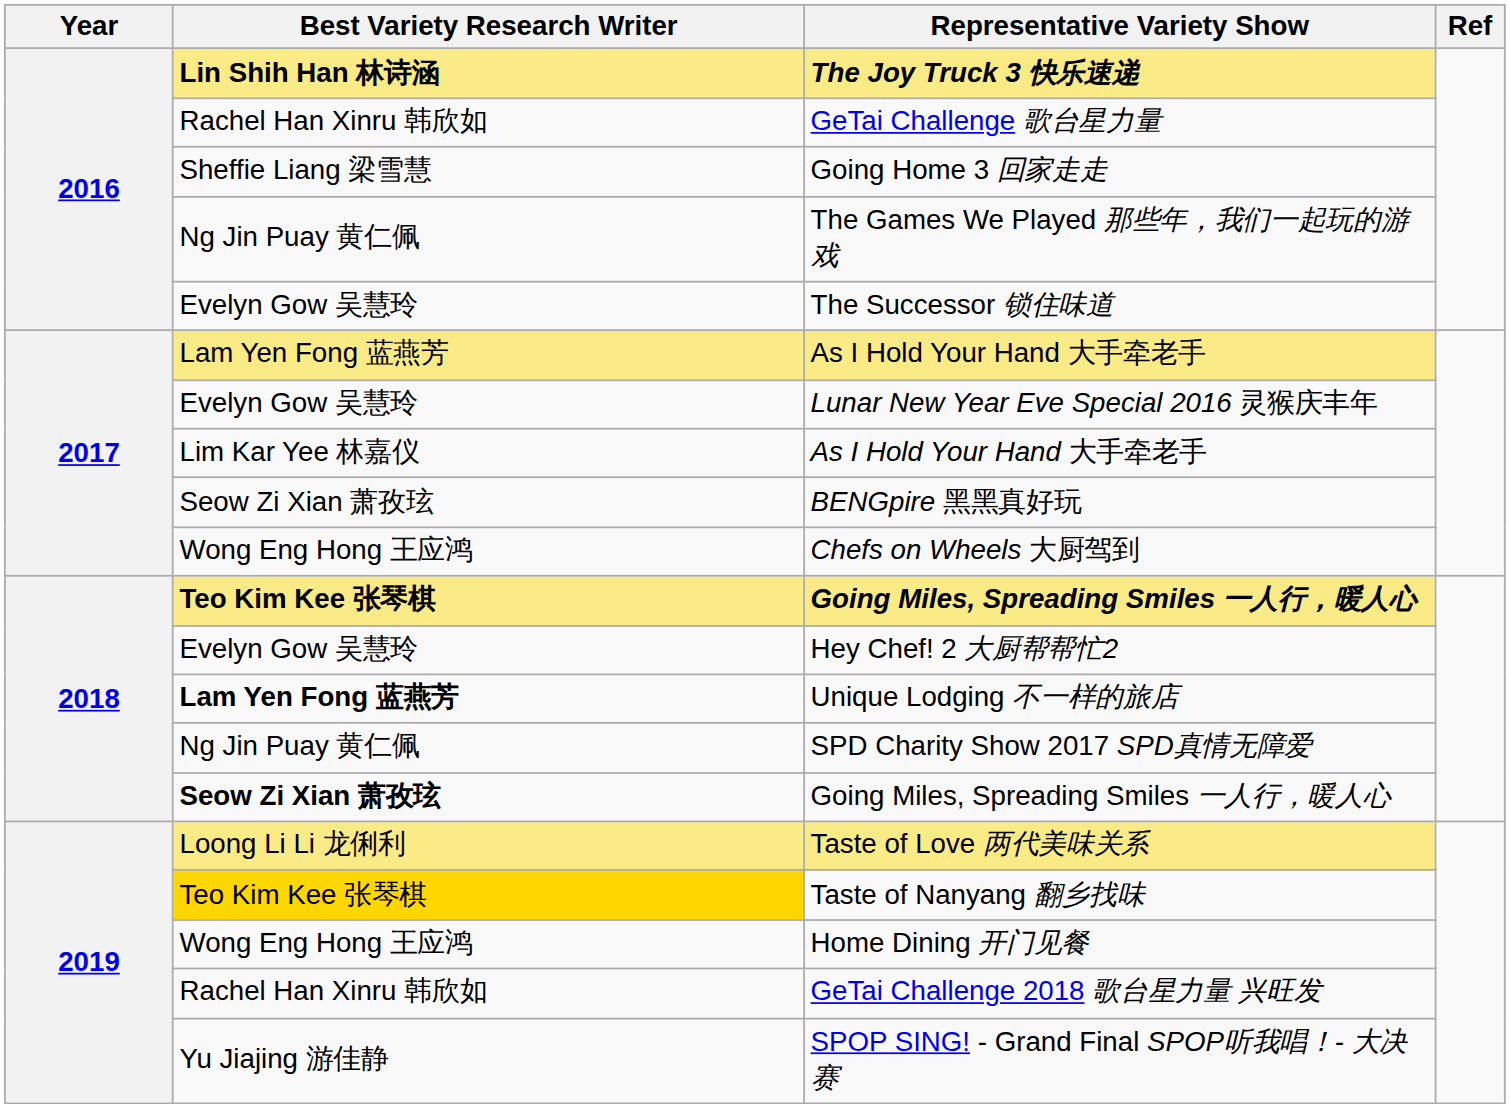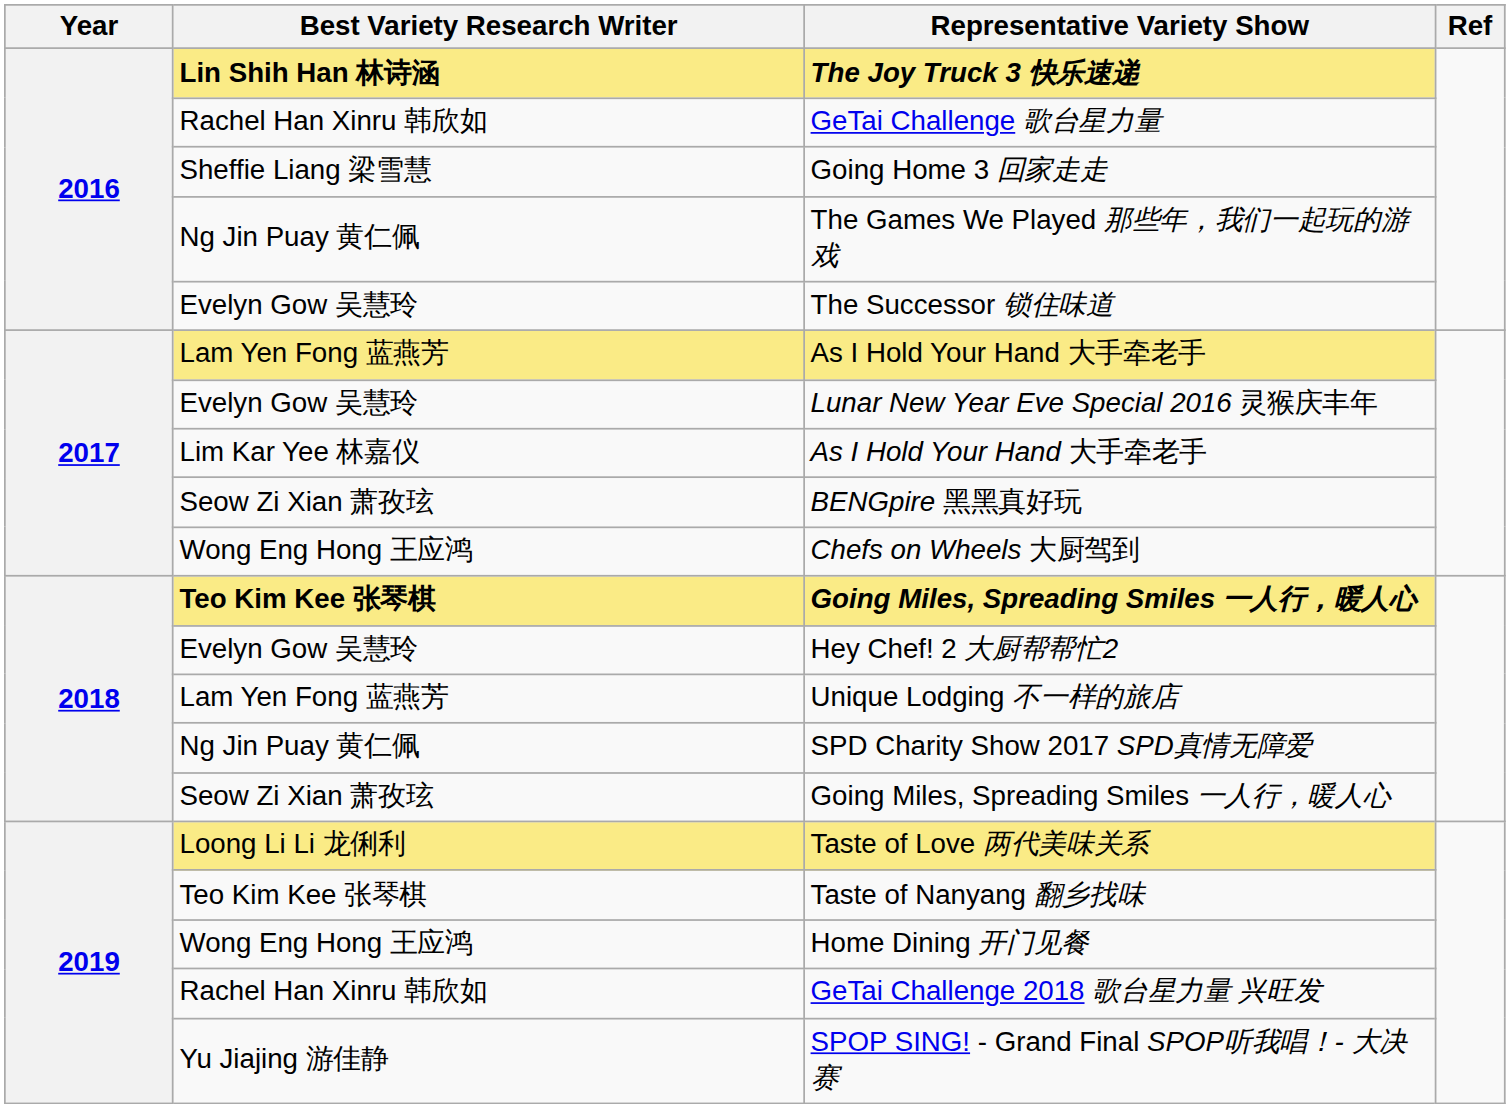Unique Lodging 不一样的旅店 | Best Variety Research Writer: bold -> normal
Seow Zi Xian 萧孜玹 / Going Miles, Spreading Smiles 一人行，暖人心 | Best Variety Research Writer: bold -> normal
Taste of Nanyang 翻乡找味 | Best Variety Research Writer: gold background -> no background
